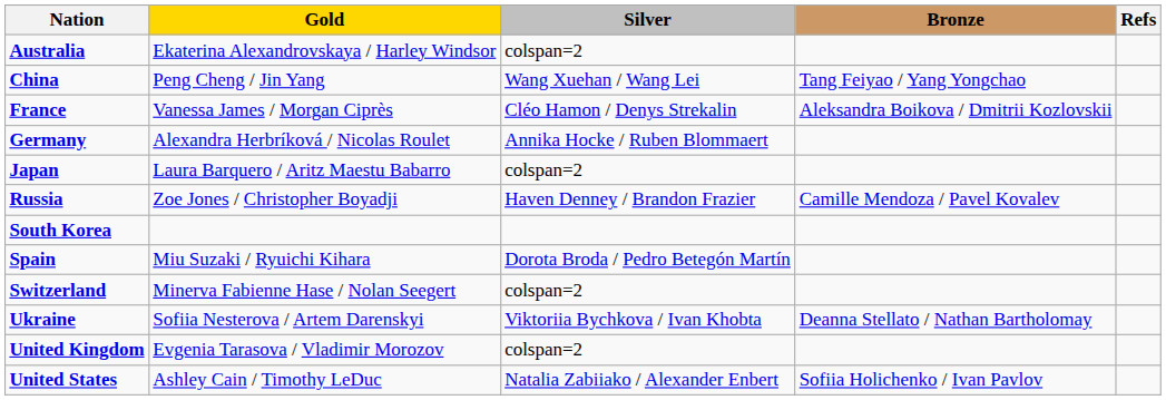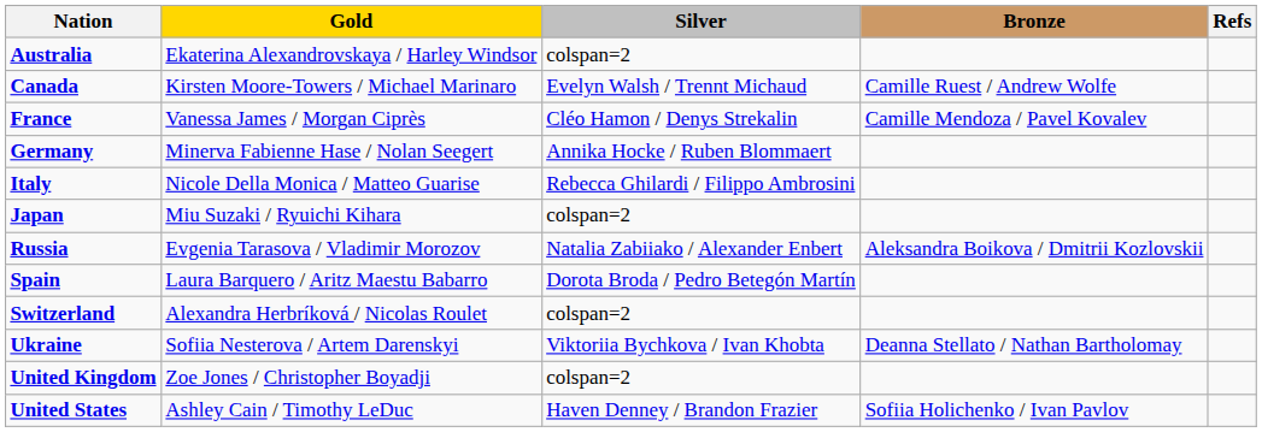+ row: Canada | Kirsten Moore-Towers / Michael Marinaro | Evelyn Walsh / Trennt Michaud | Camille Ruest / Andrew Wolfe
- row: China | Peng Cheng / Jin Yang | Wang Xuehan / Wang Lei | Tang Feiyao / Yang Yongchao
France | Bronze: Aleksandra Boikova / Dmitrii Kozlovskii -> Camille Mendoza / Pavel Kovalev
Germany | Gold: Alexandra Herbríková / Nicolas Roulet -> Minerva Fabienne Hase / Nolan Seegert
+ row: Italy | Nicole Della Monica / Matteo Guarise | Rebecca Ghilardi / Filippo Ambrosini
Japan | Gold: Laura Barquero / Aritz Maestu Babarro -> Miu Suzaki / Ryuichi Kihara
Russia | Gold: Zoe Jones / Christopher Boyadji -> Evgenia Tarasova / Vladimir Morozov
Russia | Silver: Haven Denney / Brandon Frazier -> Natalia Zabiiako / Alexander Enbert
Russia | Bronze: Camille Mendoza / Pavel Kovalev -> Aleksandra Boikova / Dmitrii Kozlovskii
- row: South Korea
Spain | Gold: Miu Suzaki / Ryuichi Kihara -> Laura Barquero / Aritz Maestu Babarro
Switzerland | Gold: Minerva Fabienne Hase / Nolan Seegert -> Alexandra Herbríková / Nicolas Roulet
United Kingdom | Gold: Evgenia Tarasova / Vladimir Morozov -> Zoe Jones / Christopher Boyadji
United States | Silver: Natalia Zabiiako / Alexander Enbert -> Haven Denney / Brandon Frazier
